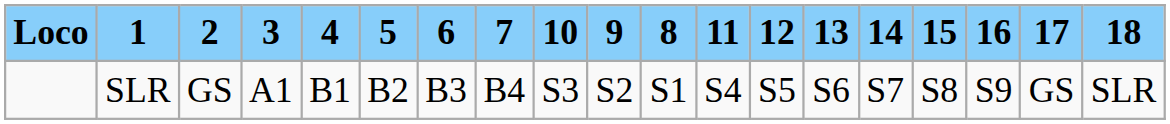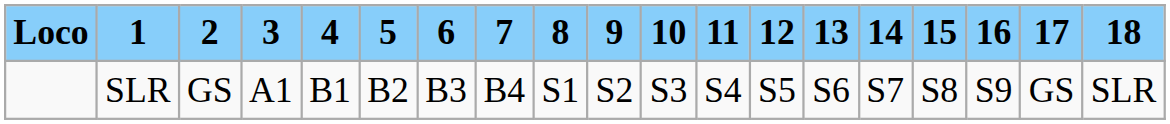columns swapped: 8 <-> 10
